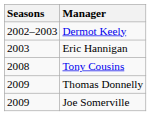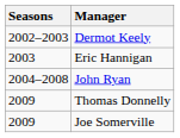+ row: 2004–2008 | John Ryan
- row: 2008 | Tony Cousins
